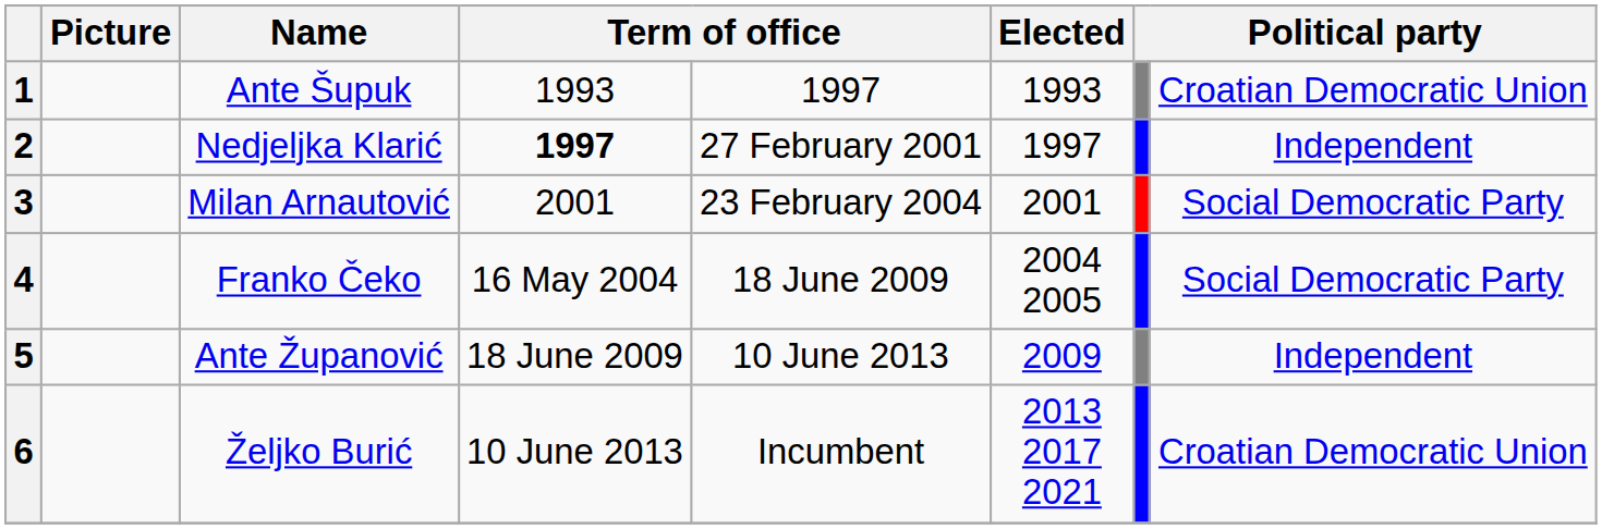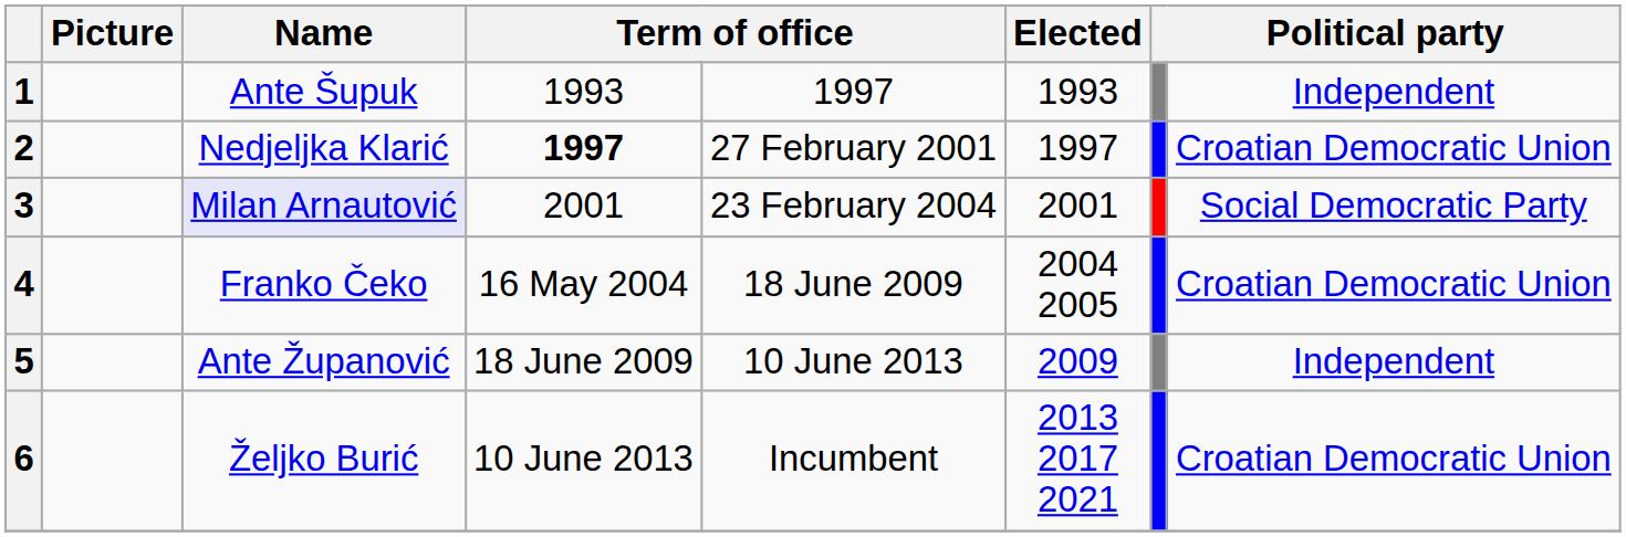1 | column 8: Croatian Democratic Union -> Independent
2 | column 8: Independent -> Croatian Democratic Union
3 | Name: no background -> lavender background
4 | column 8: Social Democratic Party -> Croatian Democratic Union
